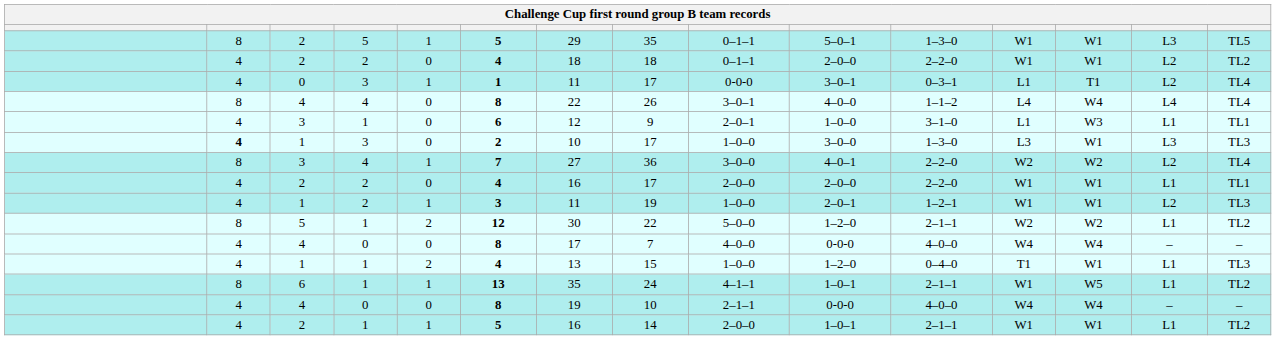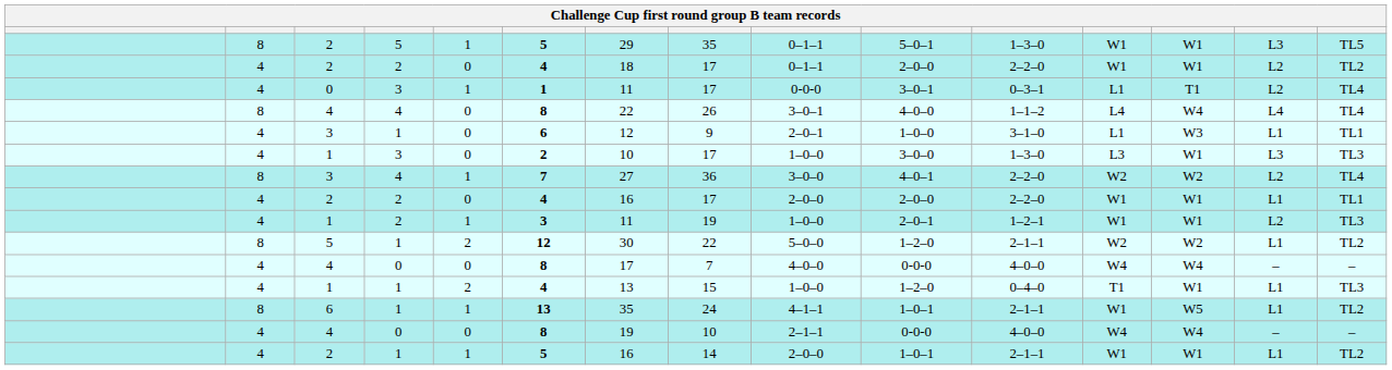row 4 | column 8: 18 -> 17
row 8 | column 2: bold -> normal
